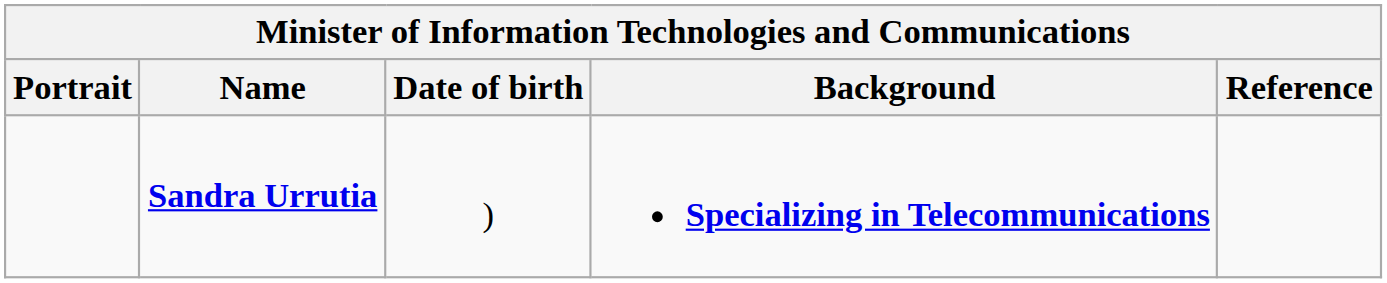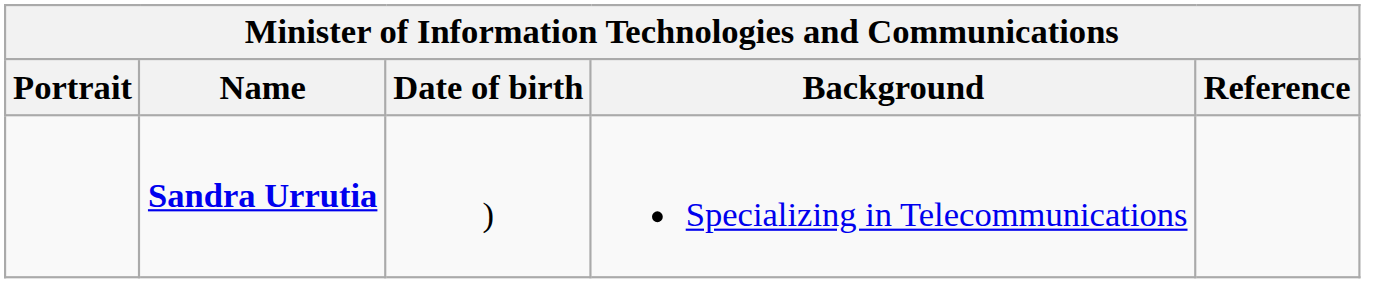Sandra Urrutia | Background: bold -> normal
